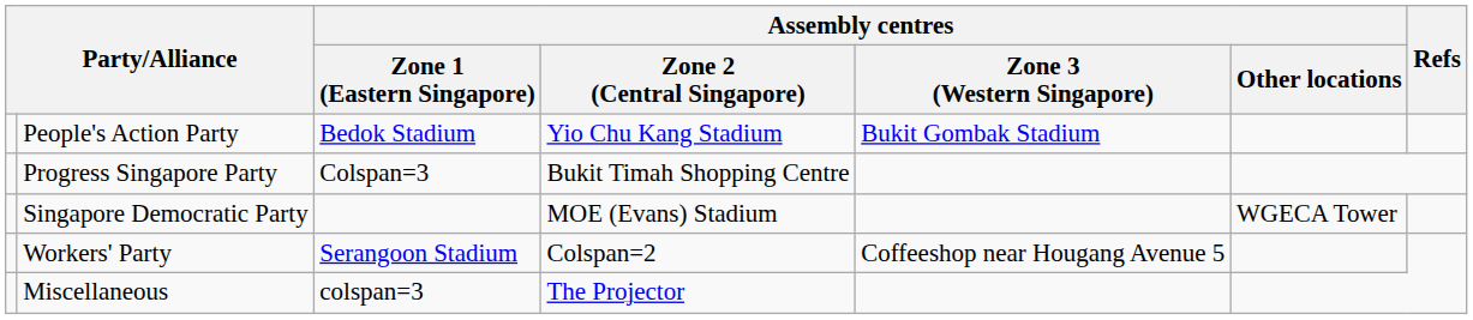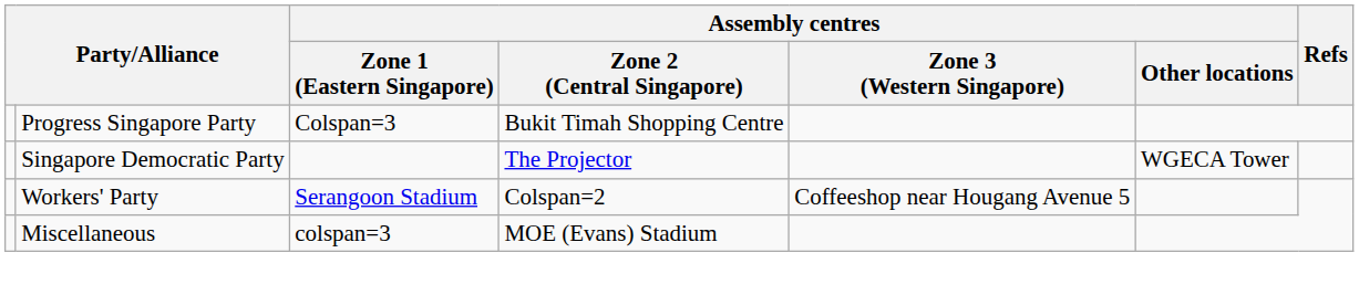- row: People's Action Party | Bedok Stadium | Yio Chu Kang Stadium | Bukit Gombak Stadium
Singapore Democratic Party | Assembly centres / Zone 2 (Central Singapore): MOE (Evans) Stadium -> The Projector
Miscellaneous | Assembly centres / Zone 2 (Central Singapore): The Projector -> MOE (Evans) Stadium
